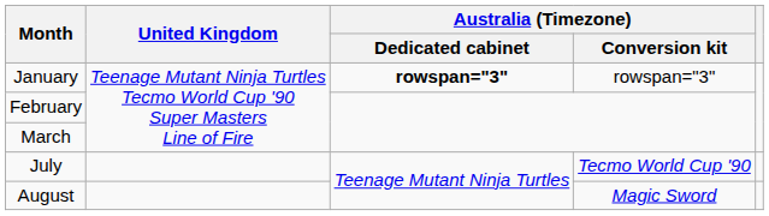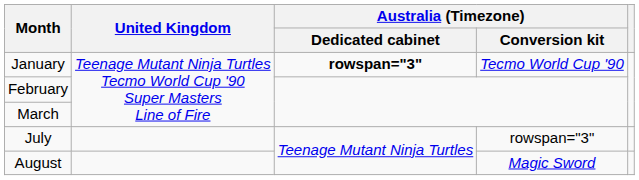January | Australia (Timezone) / Conversion kit: rowspan="3" -> Tecmo World Cup '90
July | Australia (Timezone) / Conversion kit: Tecmo World Cup '90 -> rowspan="3"
